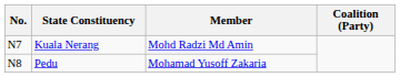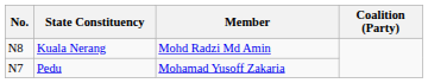Kuala Nerang | No.: N7 -> N8
Pedu | No.: N8 -> N7
